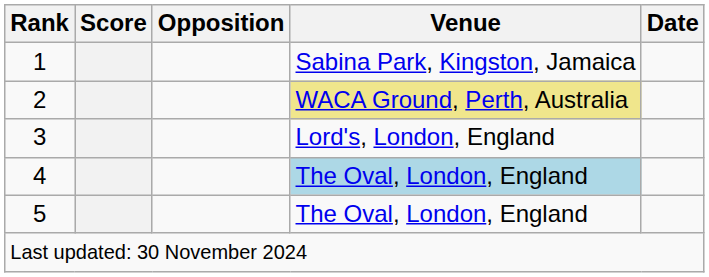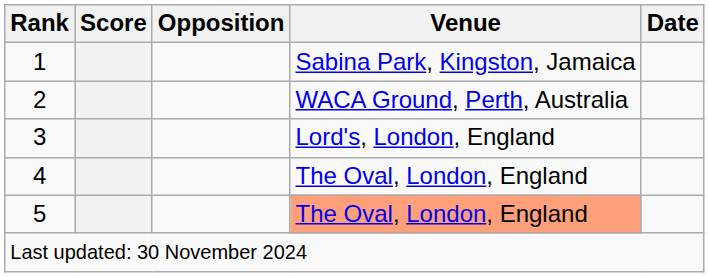2 | Venue: khaki background -> no background
4 | Venue: lightblue background -> no background
5 | Venue: no background -> lightsalmon background
